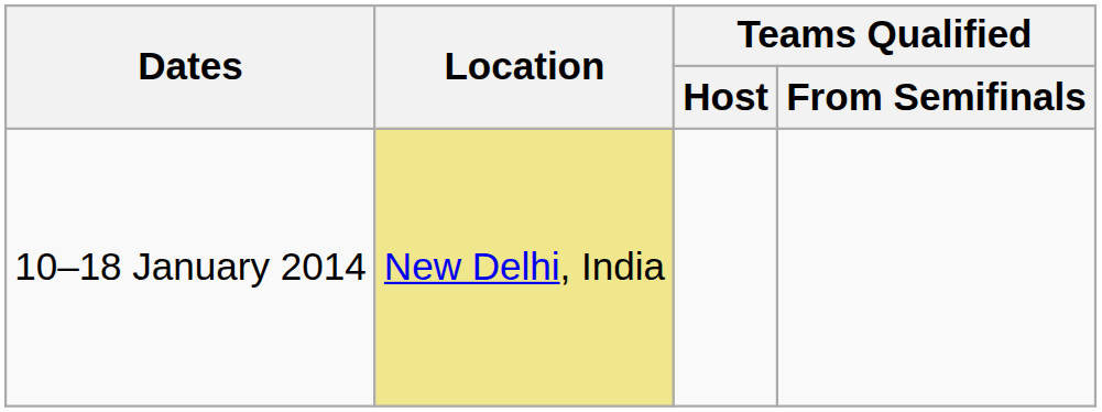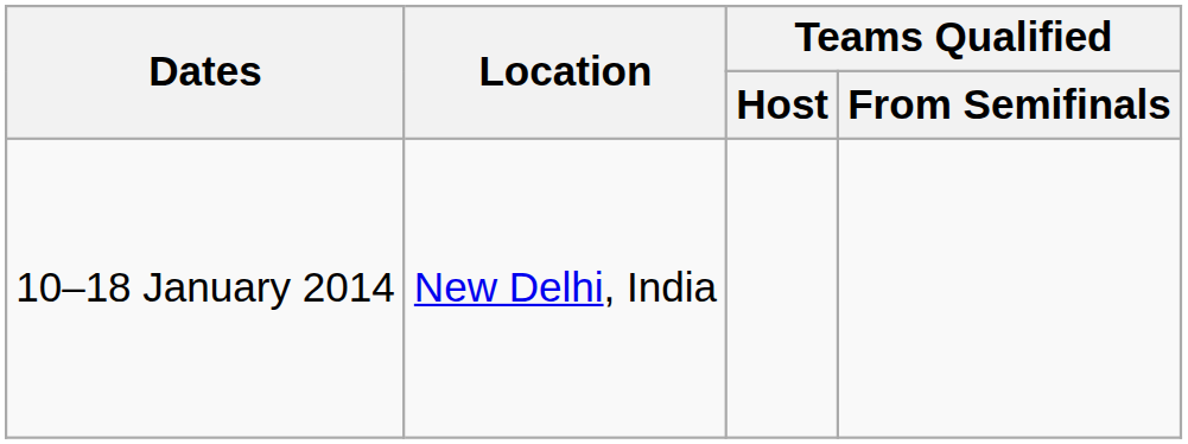10–18 January 2014 | Location: khaki background -> no background
